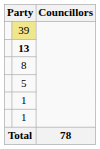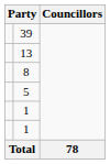39 | column 2: khaki background -> no background
13 | column 2: bold -> normal
